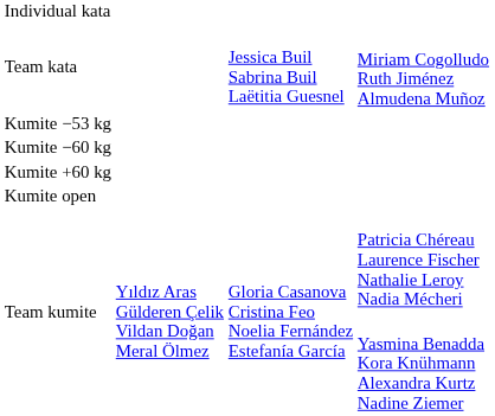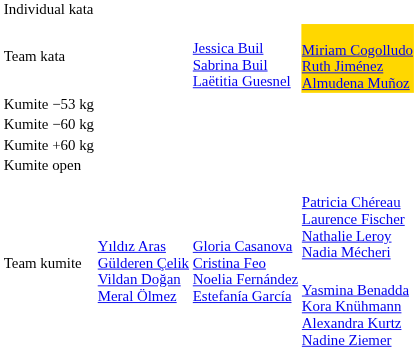Team kata / Miriam Cogolludo Ruth Jiménez Almudena Muñoz | column 4: no background -> gold background
